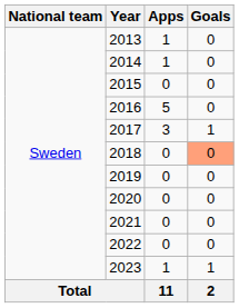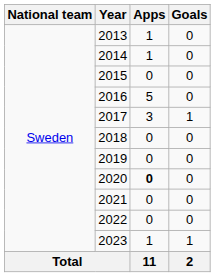2018 | Goals: lightsalmon background -> no background
2020 | Apps: normal -> bold
